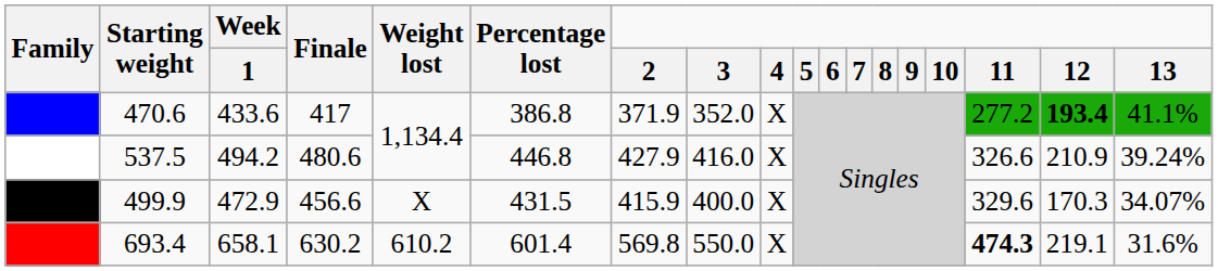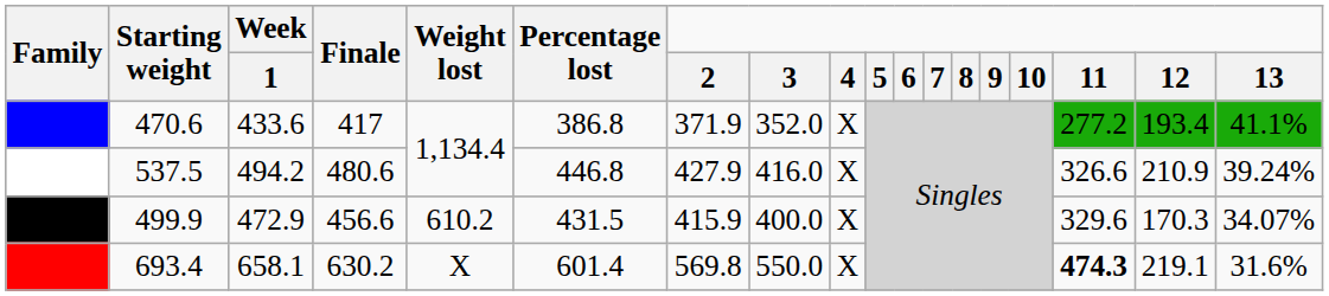470.6 | 12: bold -> normal
499.9 | Weight lost: X -> 610.2
693.4 | Weight lost: 610.2 -> X
